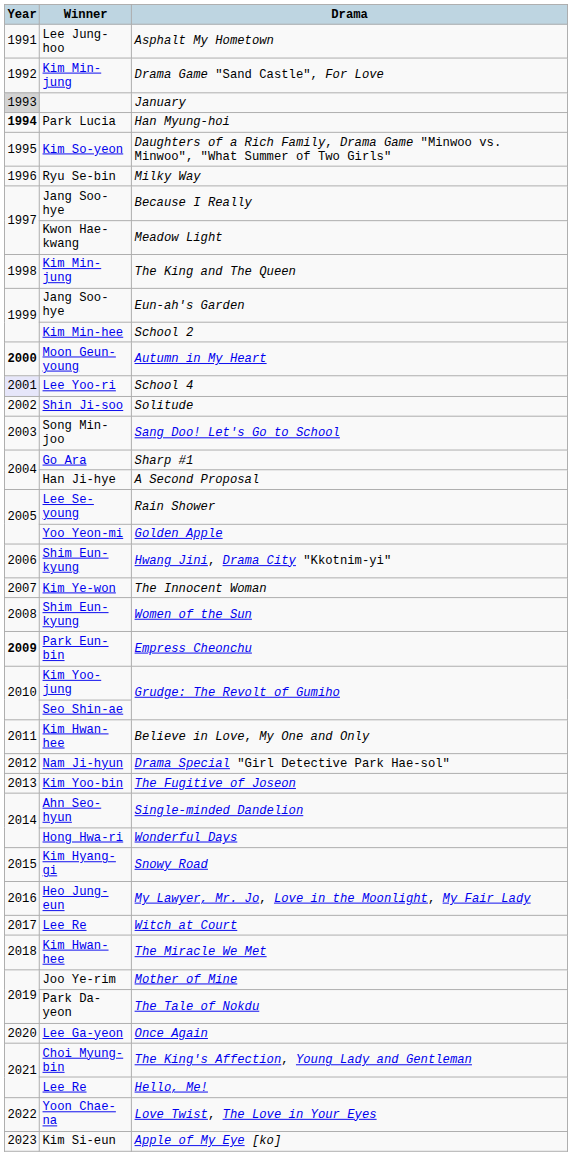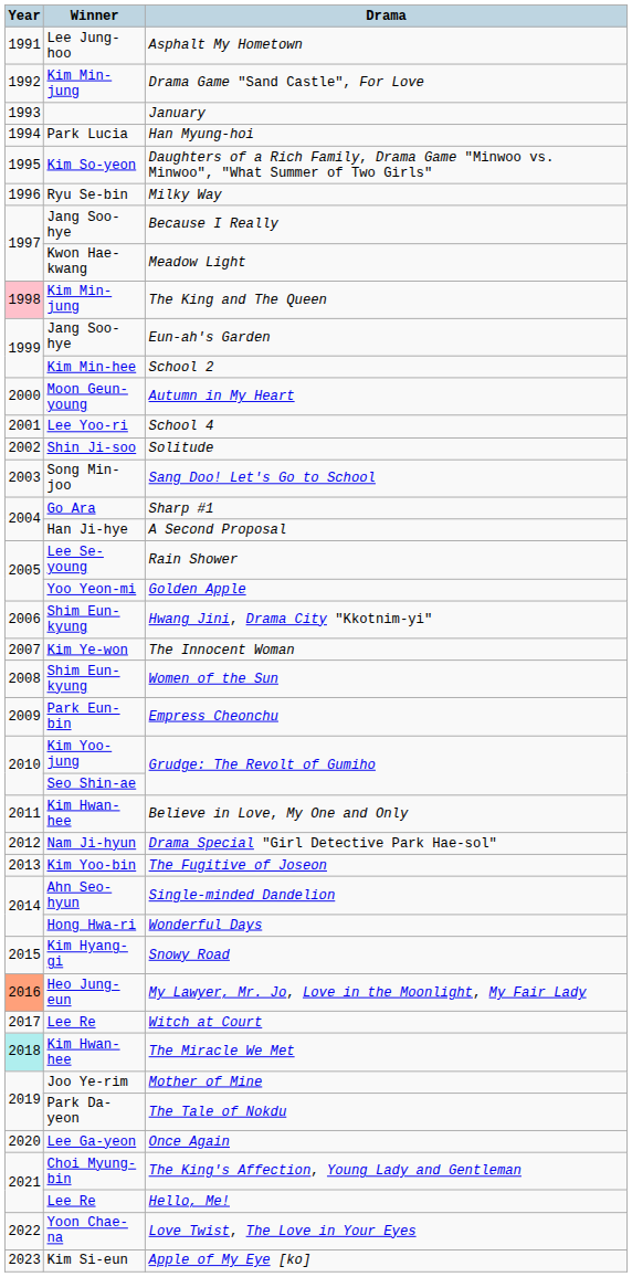January | Year: lightgrey background -> no background
Han Myung-hoi | Year: bold -> normal
The King and The Queen | Year: no background -> pink background
Autumn in My Heart | Year: bold -> normal
School 4 | Year: lavender background -> no background
Empress Cheonchu | Year: bold -> normal
My Lawyer, Mr. Jo, Love in the Moonlight, My Fair Lady | Year: no background -> lightsalmon background
The Miracle We Met | Year: no background -> paleturquoise background
